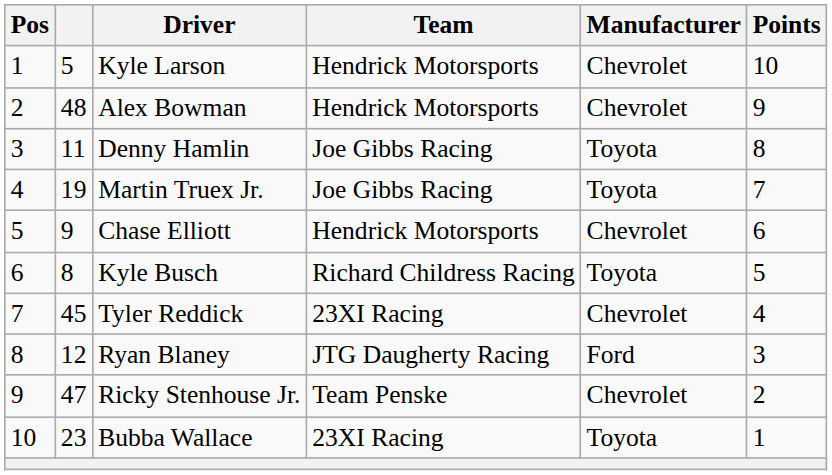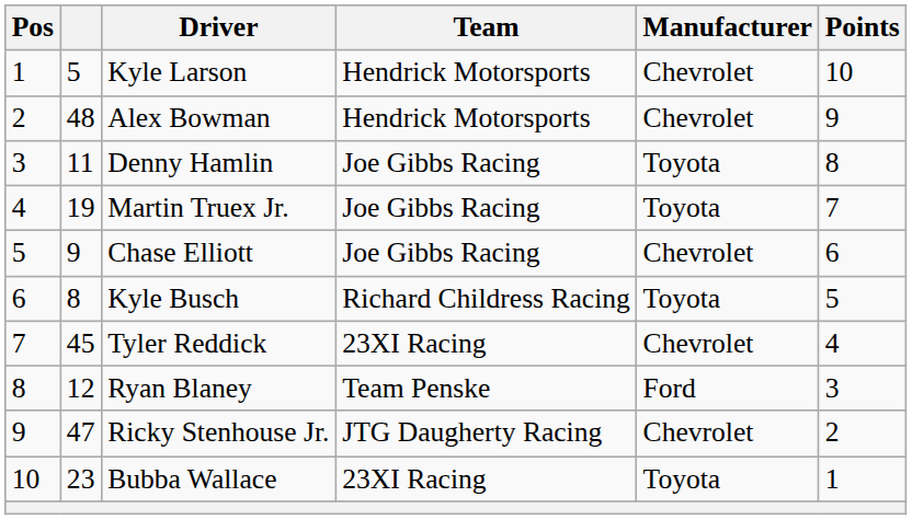Chase Elliott | Team: Hendrick Motorsports -> Joe Gibbs Racing
Ryan Blaney | Team: JTG Daugherty Racing -> Team Penske
Ricky Stenhouse Jr. | Team: Team Penske -> JTG Daugherty Racing
